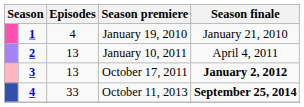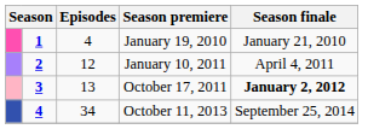January 10, 2011 | Episodes: 13 -> 12
October 11, 2013 | Episodes: 33 -> 34
October 11, 2013 | Season finale: bold -> normal
